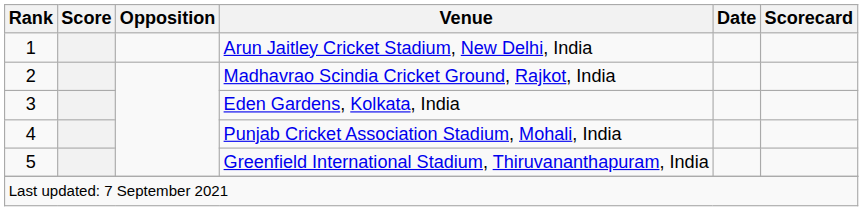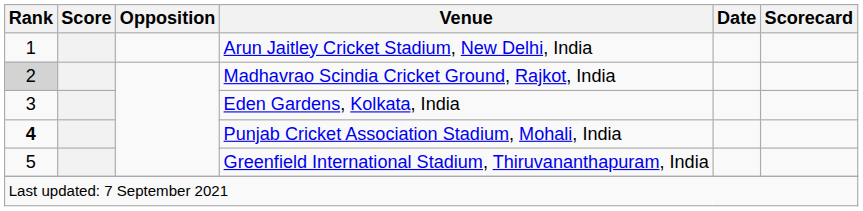Madhavrao Scindia Cricket Ground, Rajkot, India | Rank: no background -> lightgrey background
Punjab Cricket Association Stadium, Mohali, India | Rank: normal -> bold
